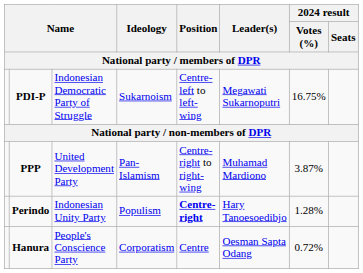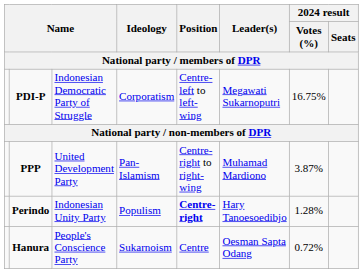PDI-P | Ideology: Sukarnoism -> Corporatism
Hanura | Ideology: Corporatism -> Sukarnoism
